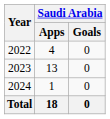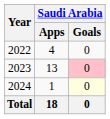2023 | Saudi Arabia / Goals: no background -> pink background
2024 | Saudi Arabia / Goals: no background -> lightyellow background
